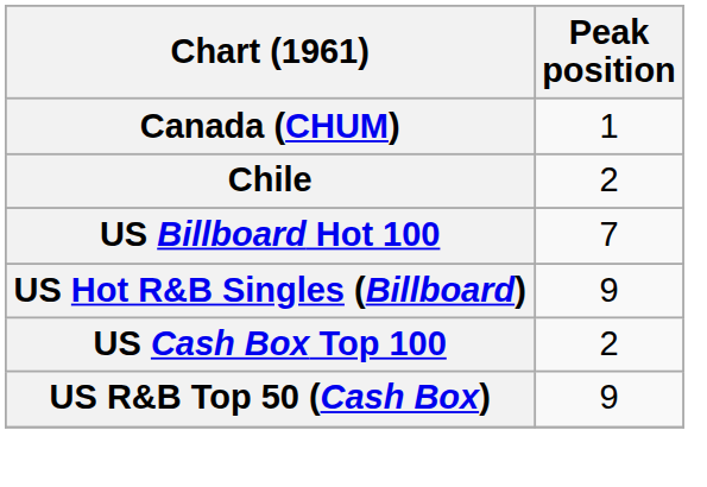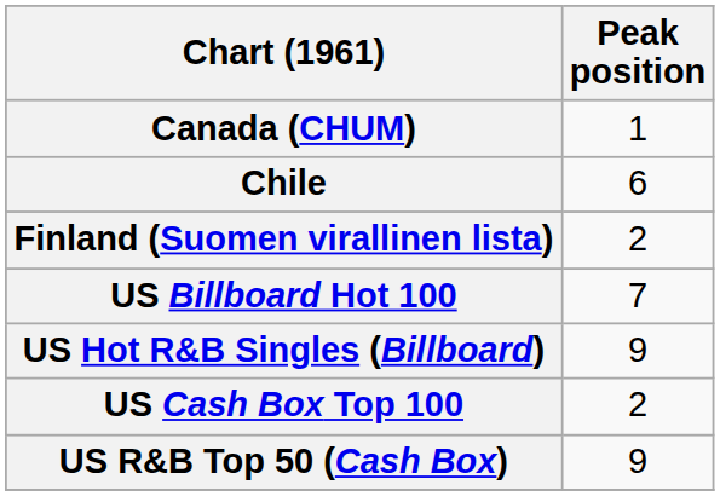Chile | Peak position: 2 -> 6
+ row: Finland (Suomen virallinen lista) | 2
